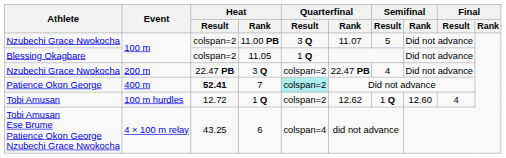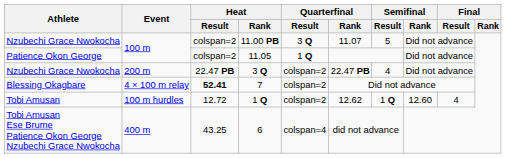11.05 | Athlete: Blessing Okagbare -> Patience Okon George
7 | Athlete: Patience Okon George -> Blessing Okagbare
7 | Event: 400 m -> 4 × 100 m relay
7 | Quarterfinal / Result: paleturquoise background -> no background
6 | Event: 4 × 100 m relay -> 400 m
